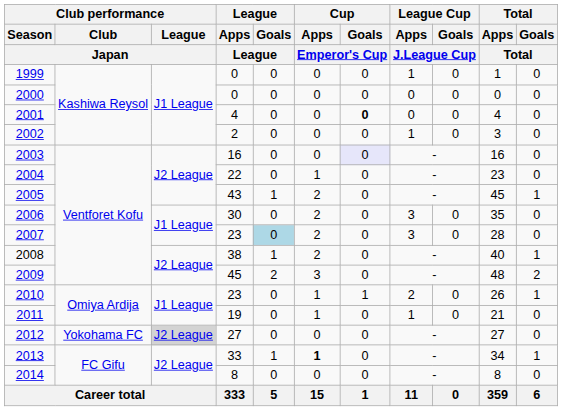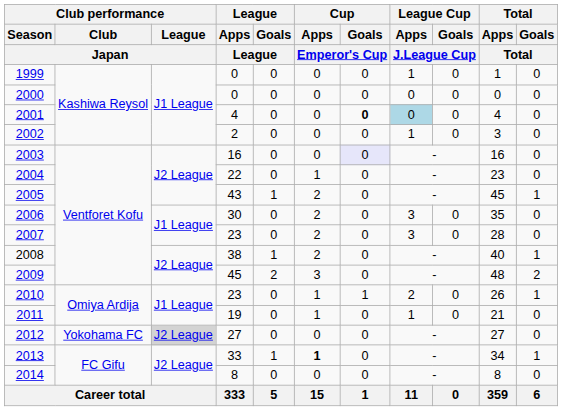2001 | League Cup / Apps / J.League Cup: no background -> lightblue background
2007 | League / Goals / League: lightblue background -> no background
